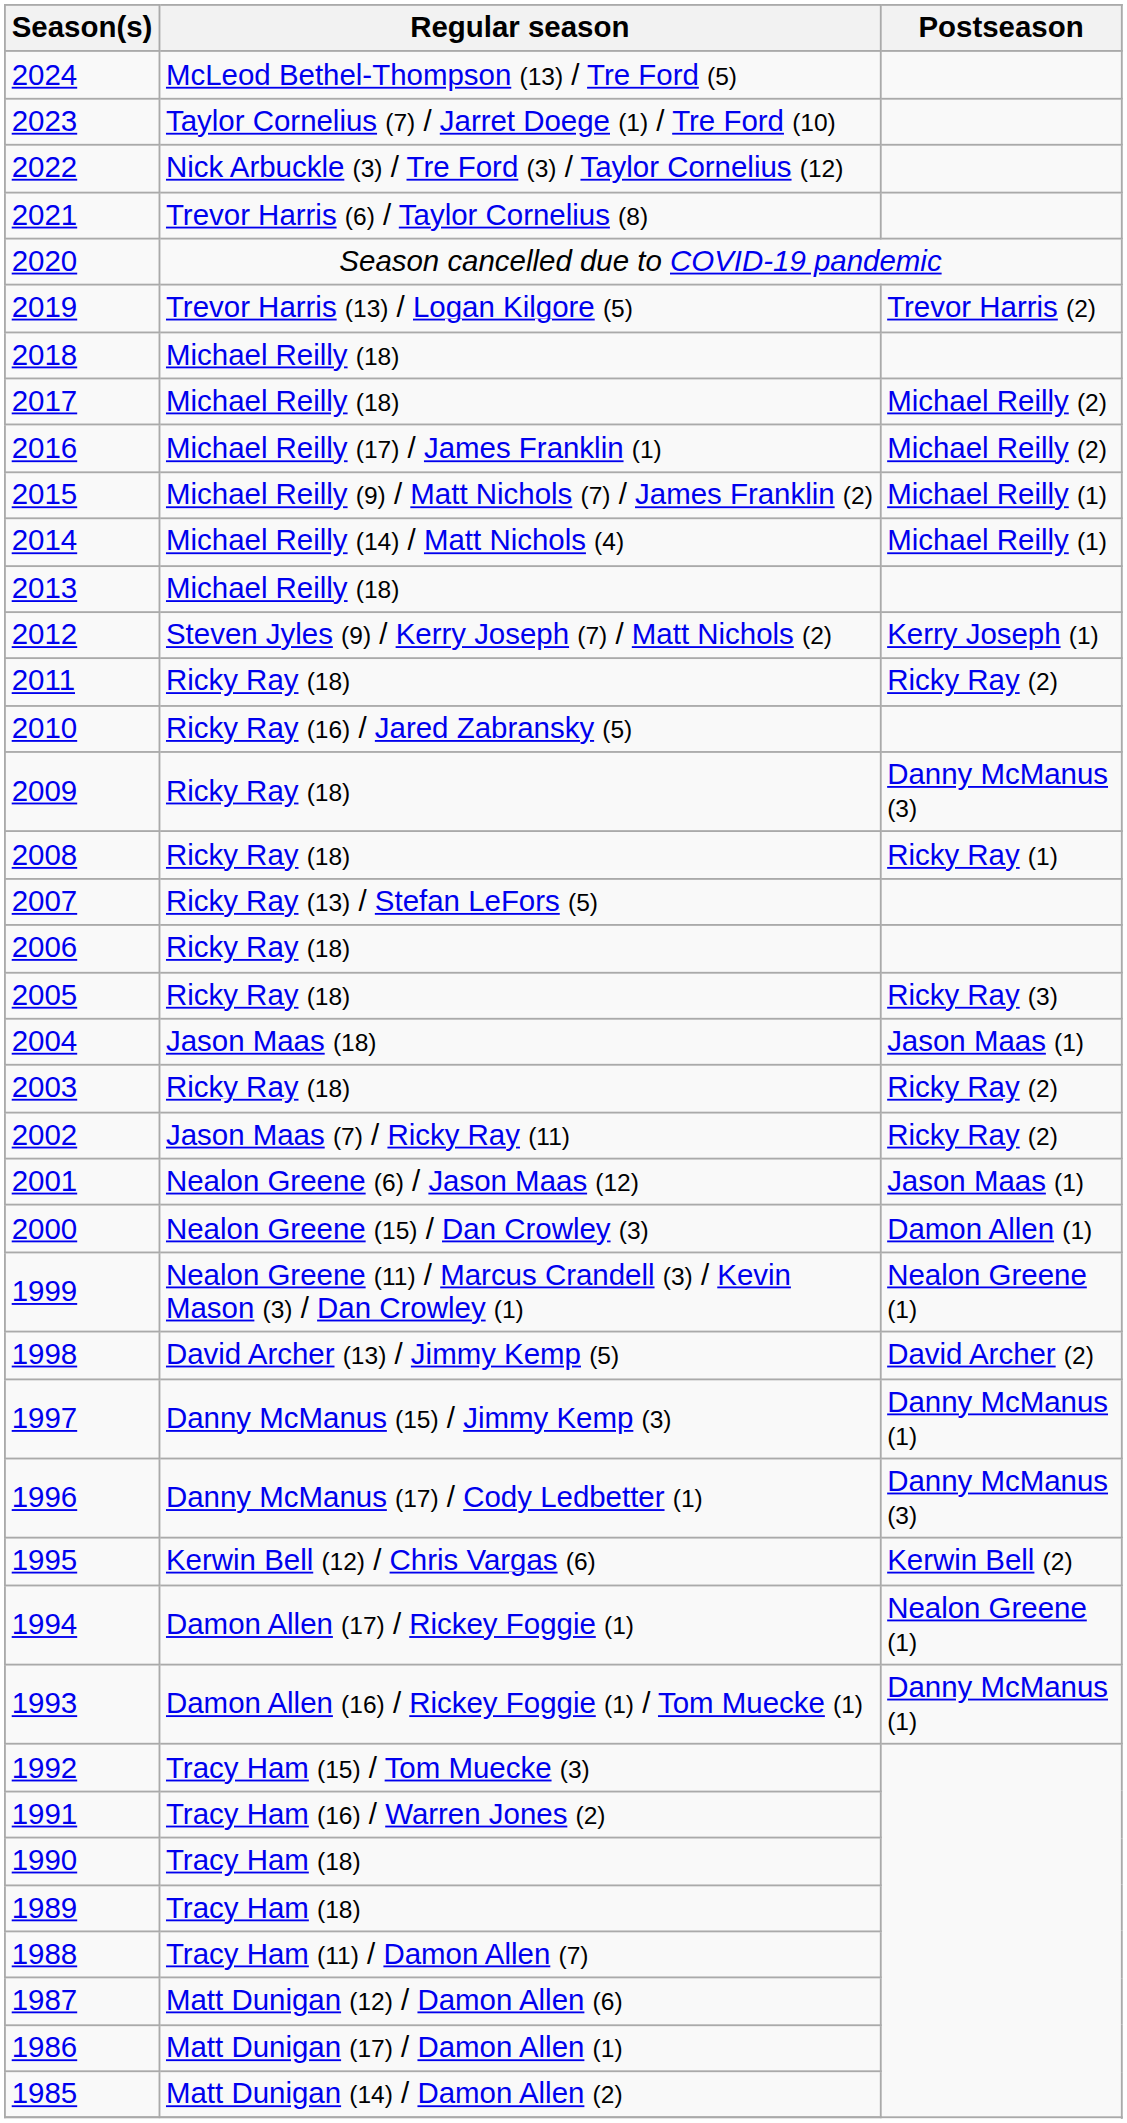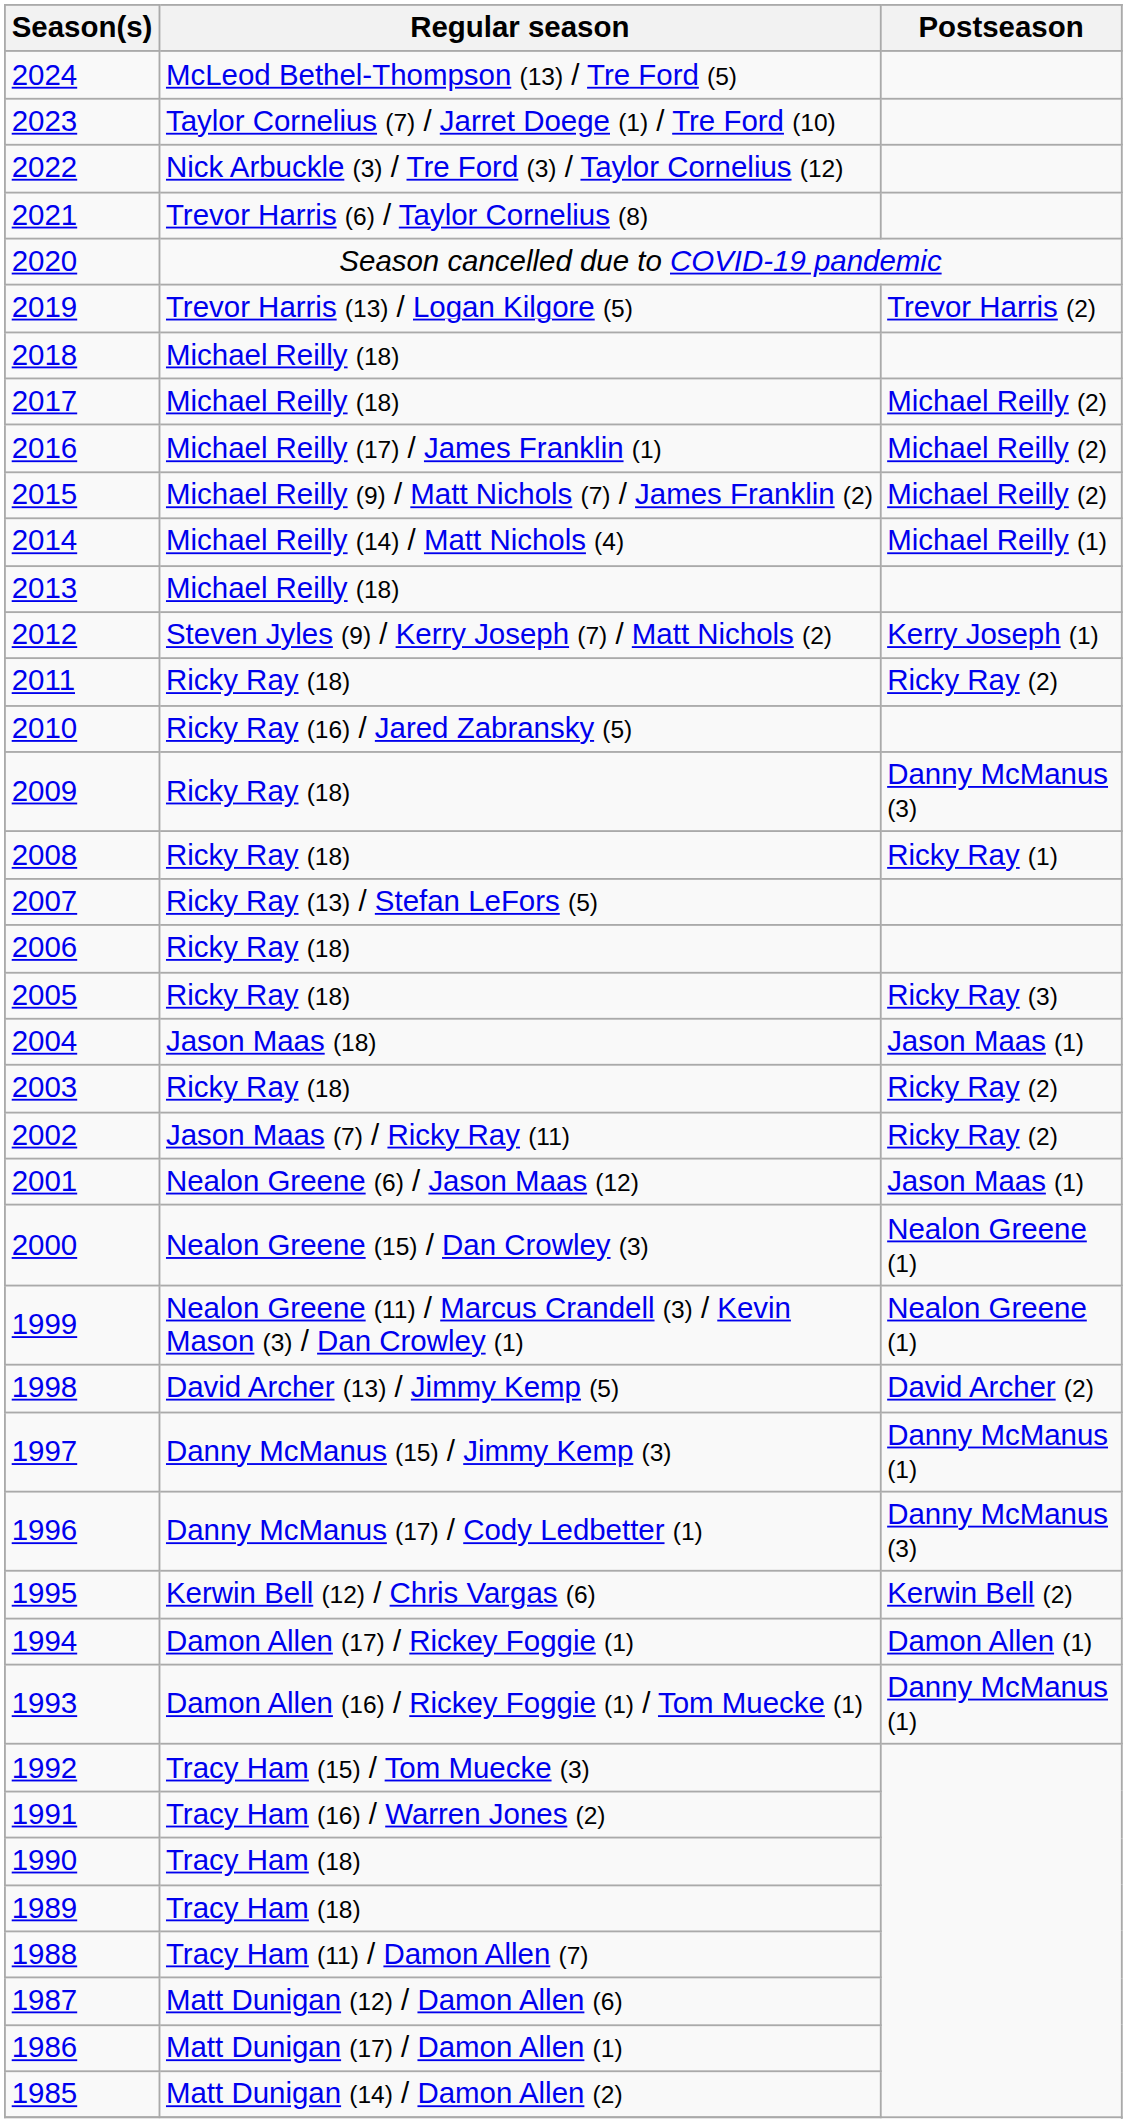2015 | Postseason: Michael Reilly (1) -> Michael Reilly (2)
2000 | Postseason: Damon Allen (1) -> Nealon Greene (1)
1994 | Postseason: Nealon Greene (1) -> Damon Allen (1)
